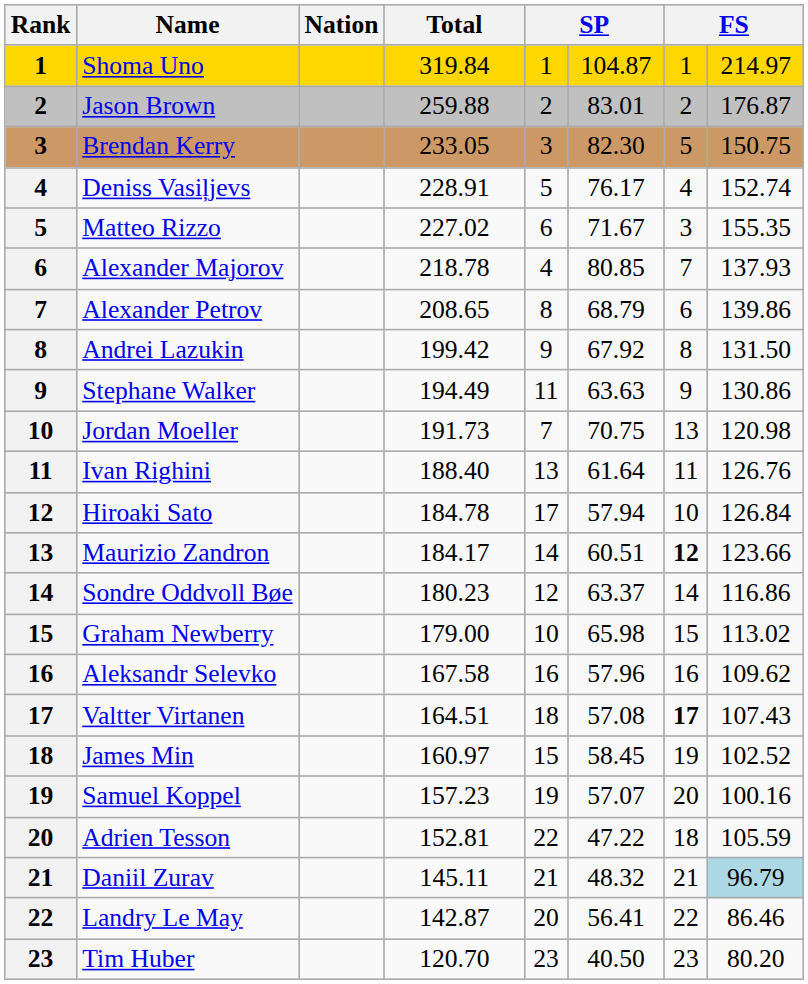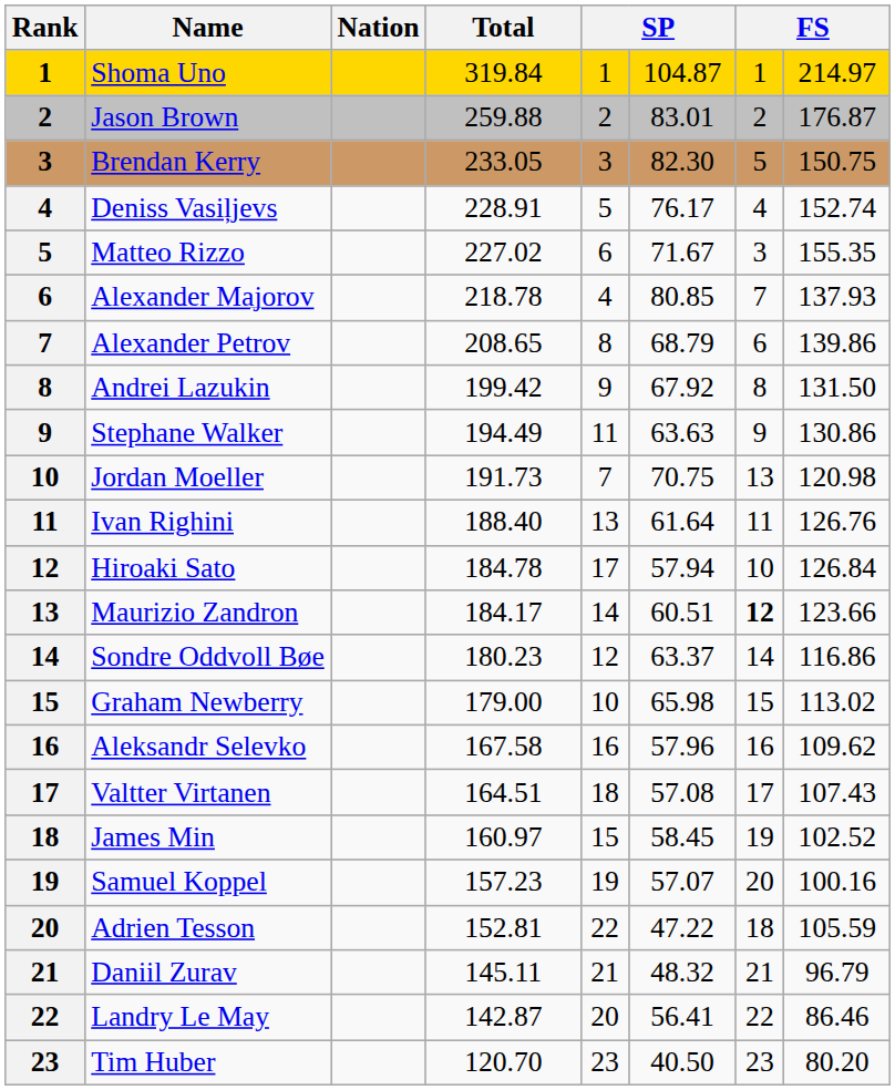Valtter Virtanen | column 7: bold -> normal
Daniil Zurav | column 8: lightblue background -> no background
